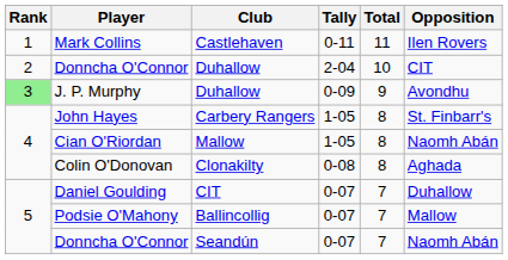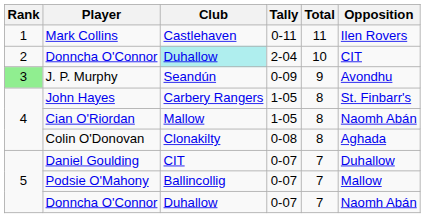Donncha O'Connor / 2-04 | Club: no background -> paleturquoise background
J. P. Murphy | Club: Duhallow -> Seandún
Donncha O'Connor / 0-07 | Club: Seandún -> Duhallow
